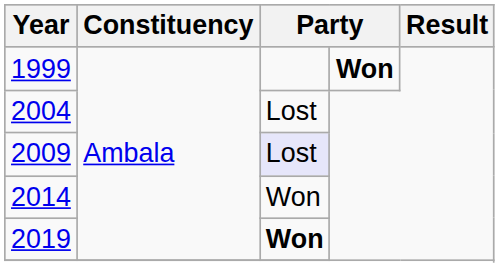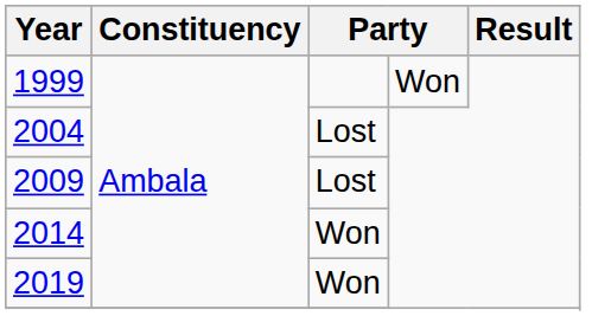1999 | column 4: bold -> normal
2009 | column 3: lavender background -> no background
2019 | column 3: bold -> normal
